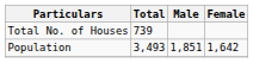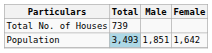Population | Total: no background -> lightblue background
